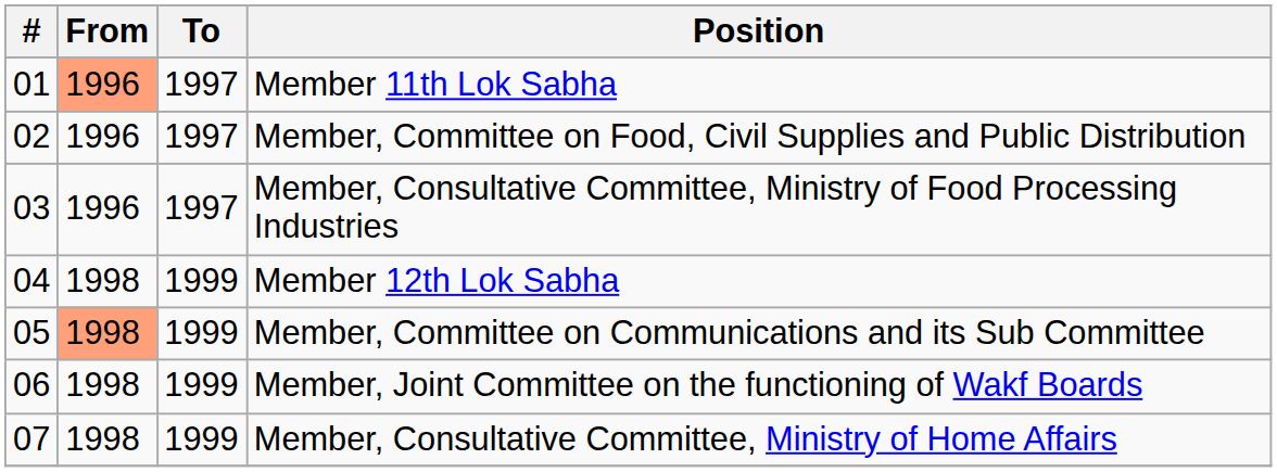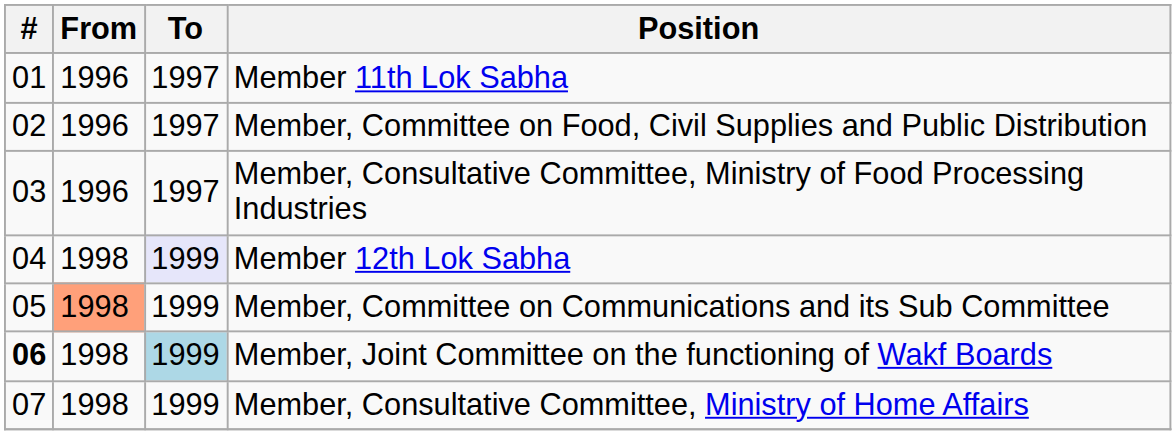Member 11th Lok Sabha | From: lightsalmon background -> no background
Member 12th Lok Sabha | To: no background -> lavender background
Member, Joint Committee on the functioning of Wakf Boards | #: normal -> bold
Member, Joint Committee on the functioning of Wakf Boards | To: no background -> lightblue background
